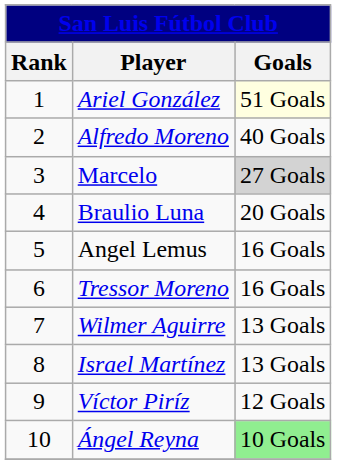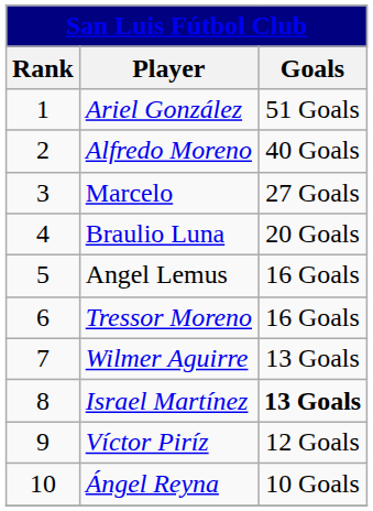Ariel González | Goals: lightyellow background -> no background
Marcelo | Goals: lightgrey background -> no background
Israel Martínez | Goals: normal -> bold
Ángel Reyna | Goals: lightgreen background -> no background
